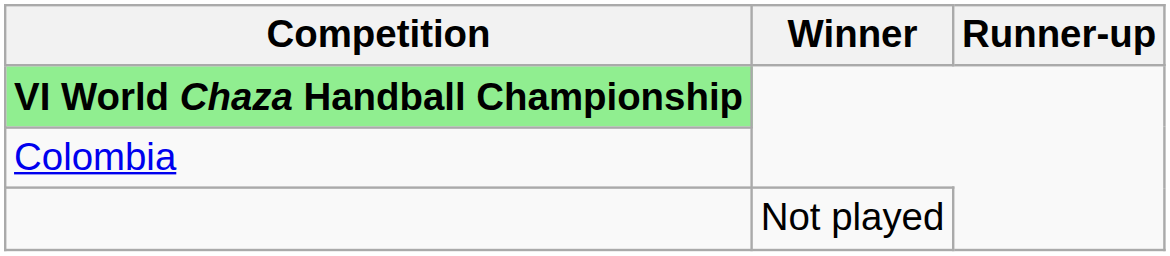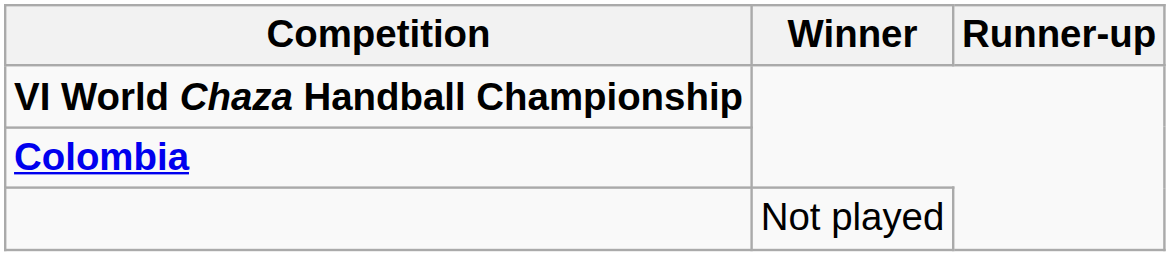VI World Chaza Handball Championship | Competition: lightgreen background -> no background
Colombia | Competition: normal -> bold
